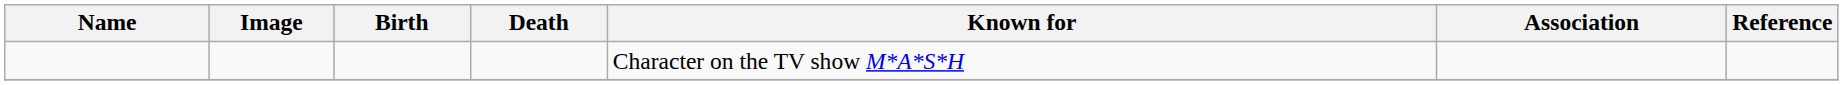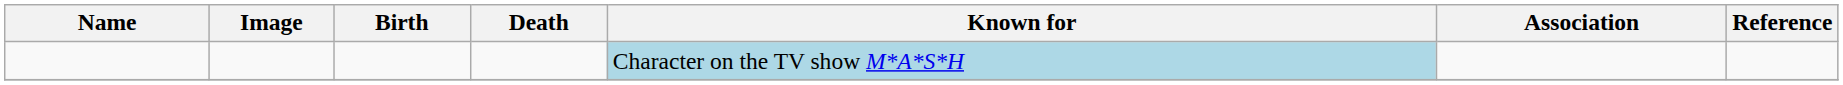row 2 | Known for: no background -> lightblue background
